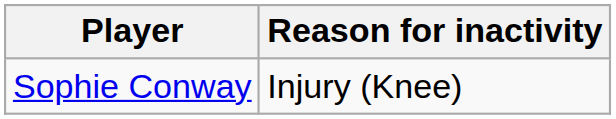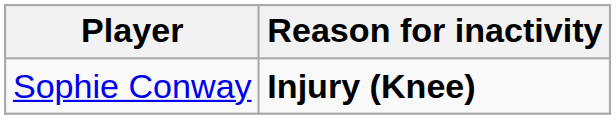Sophie Conway | Reason for inactivity: normal -> bold
